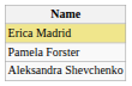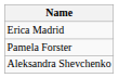row 2 | column 1: khaki background -> no background
